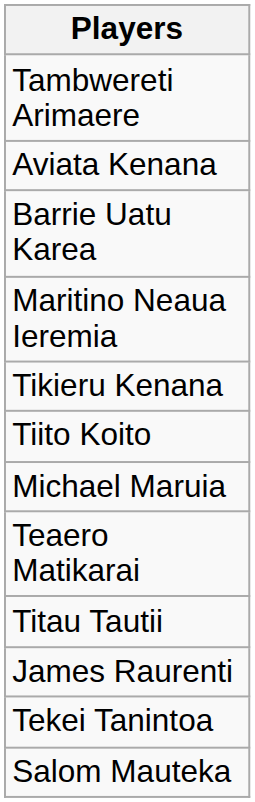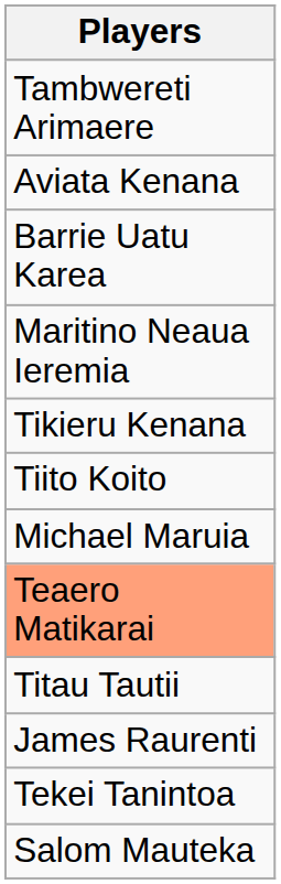row 9 | column 1: no background -> lightsalmon background
